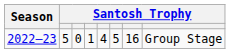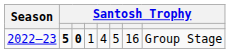2022–23 | column 2: normal -> bold
2022–23 | column 3: normal -> bold
